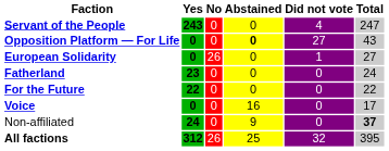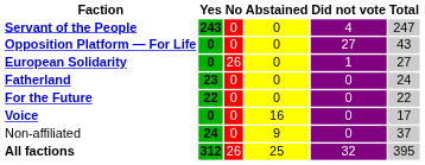Opposition Platform — For Life | Abstained: bold -> normal
Non-affiliated | Total: bold -> normal
